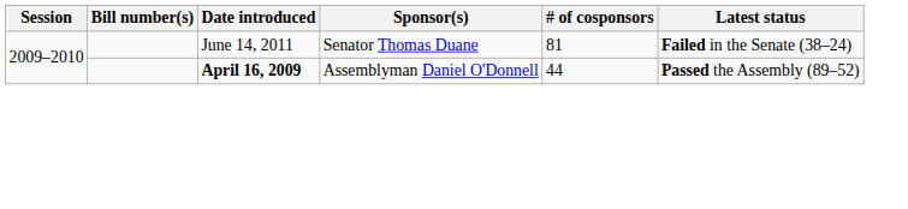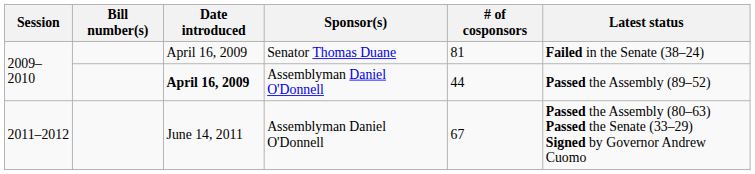2009–2010 / Senator Thomas Duane | Date introduced: June 14, 2011 -> April 16, 2009
+ row: 2011–2012 | June 14, 2011 | Assemblyman Daniel O'Donnell | 67 | Passed the Assembly (80–63) Passed the Senate (33–29) Signed by Governor Andrew Cuomo
